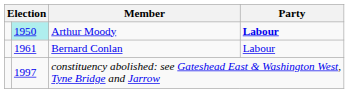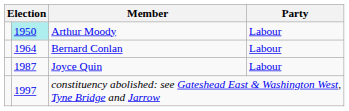Arthur Moody | Party: bold -> normal
Bernard Conlan | column 2: 1961 -> 1964
+ row: 1987 | Joyce Quin | Labour
